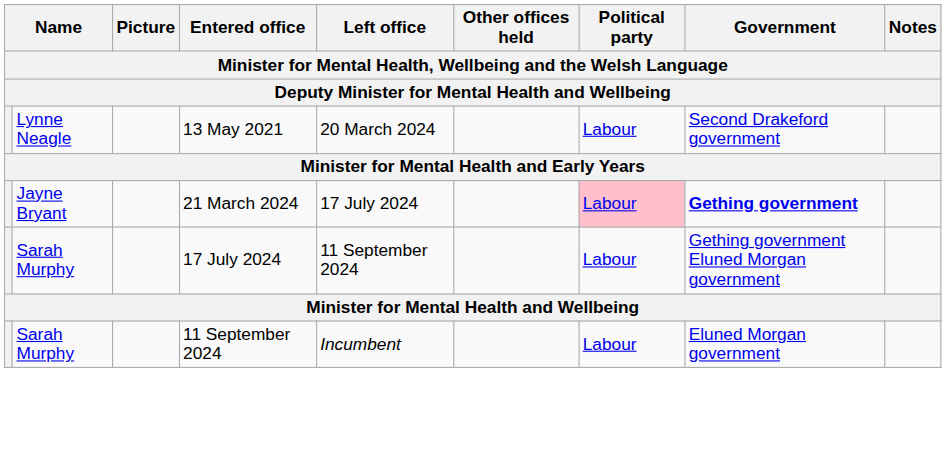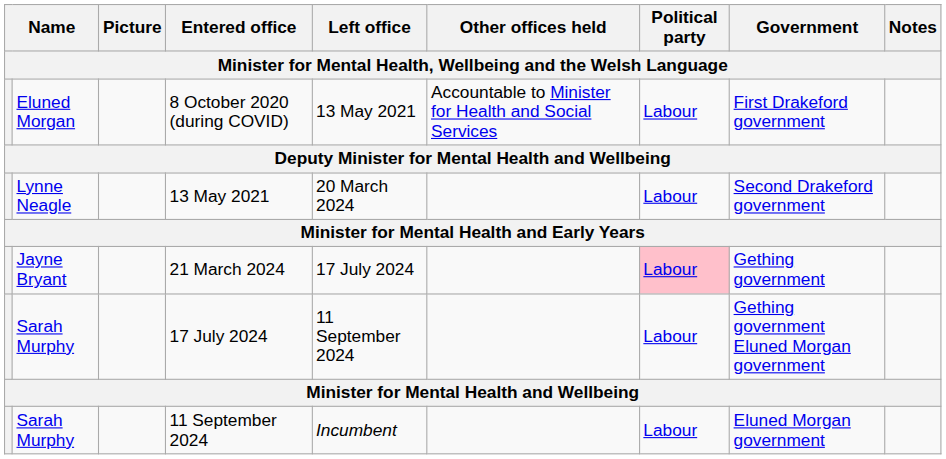+ row: Eluned Morgan | 8 October 2020 (during COVID) | 13 May 2021 | Accountable to Minister for Health and Social Services | Labour | First Drakeford government
21 March 2024 | Government: bold -> normal
